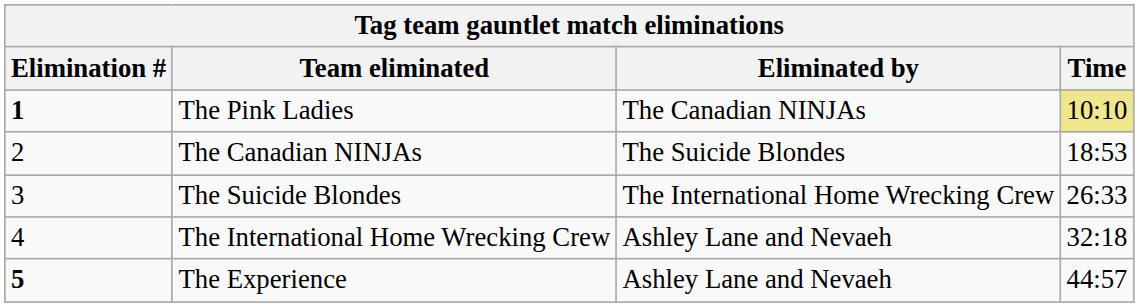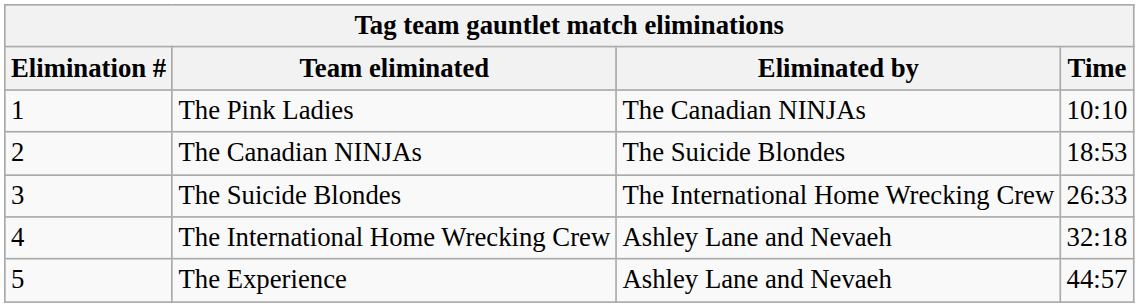The Pink Ladies | Elimination #: bold -> normal
The Pink Ladies | Time: khaki background -> no background
The Experience | Elimination #: bold -> normal
